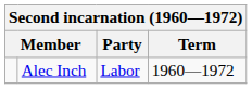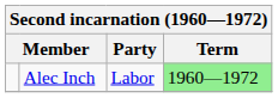Alec Inch | Term: no background -> lightgreen background
